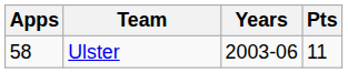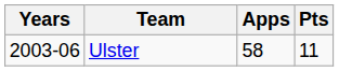columns swapped: Years <-> Apps
